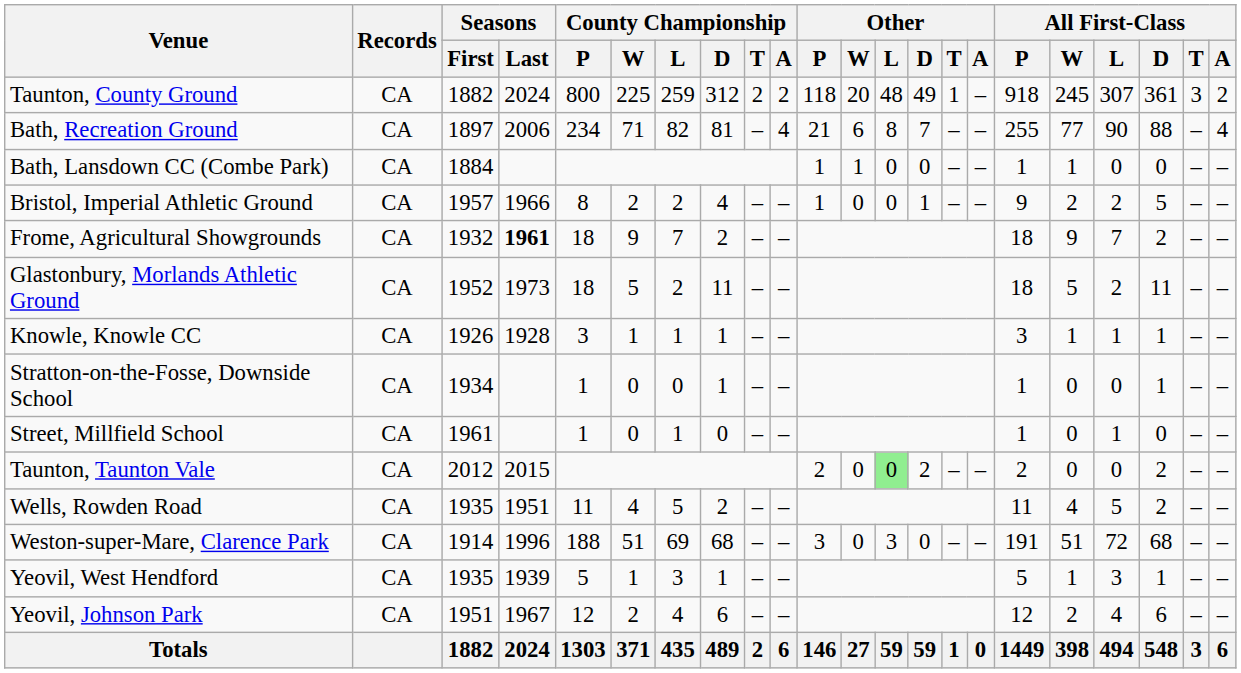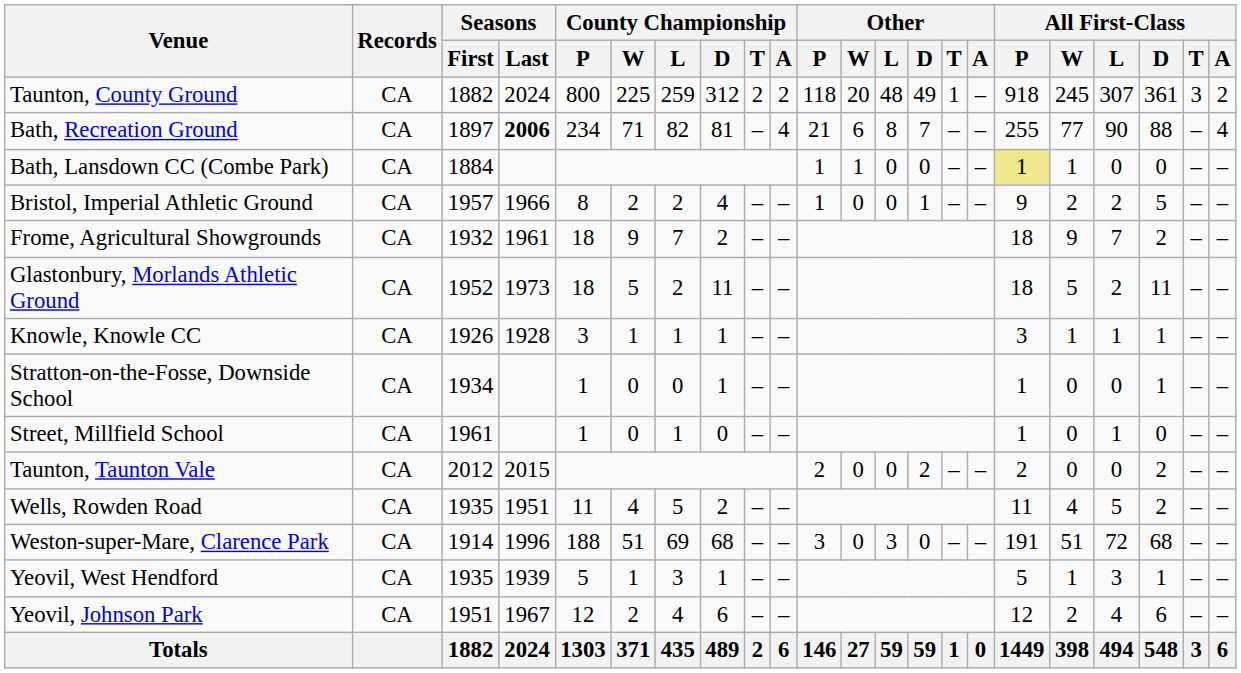Bath, Recreation Ground | Seasons / Last: normal -> bold
Bath, Lansdown CC (Combe Park) | All First-Class / P: no background -> khaki background
Frome, Agricultural Showgrounds | Seasons / Last: bold -> normal
Taunton, Taunton Vale | Other / L: lightgreen background -> no background
